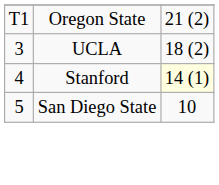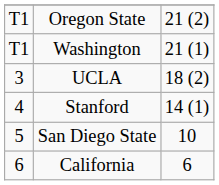+ row: T1 | Washington | 21 (1)
Stanford | column 3: lightyellow background -> no background
+ row: 6 | California | 6
